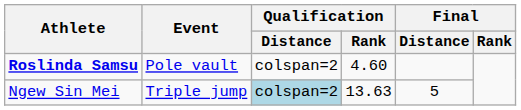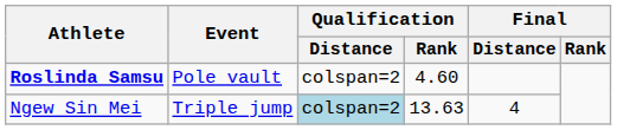Ngew Sin Mei | Final / Distance: 5 -> 4
